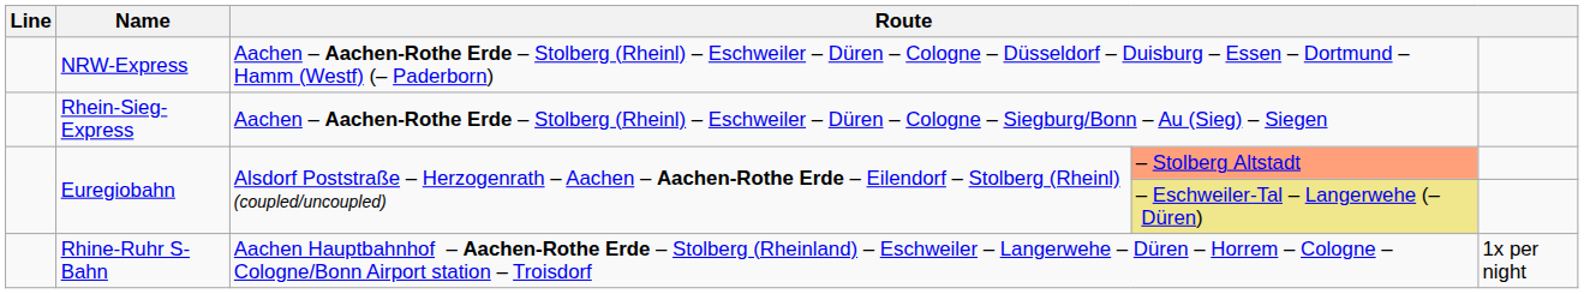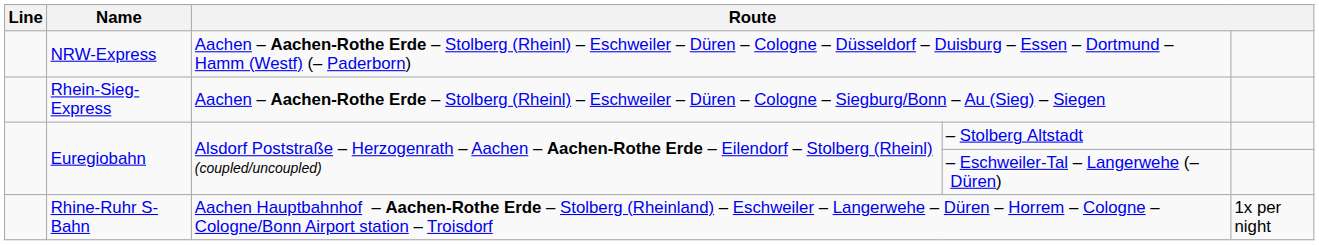– Stolberg Altstadt | column 4: lightsalmon background -> no background
– Eschweiler-Tal – Langerwehe (– Düren) | column 4: khaki background -> no background
